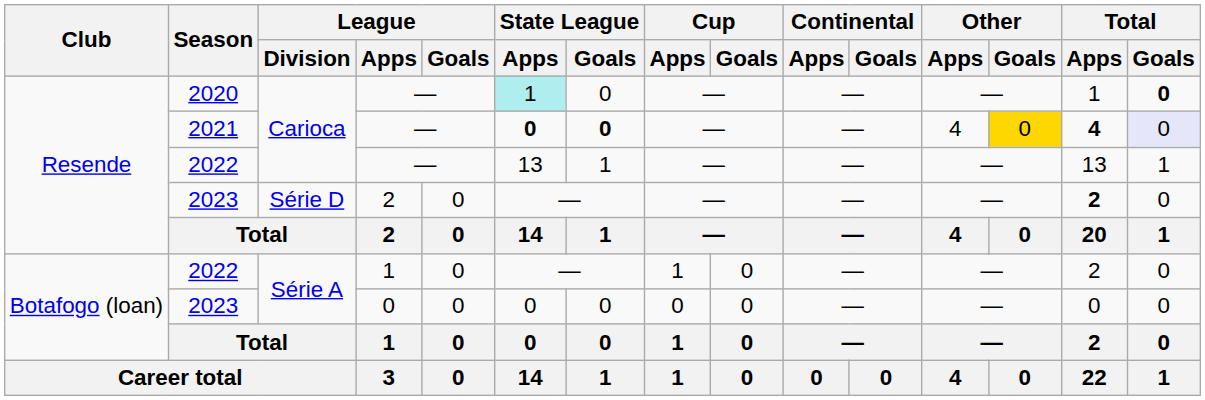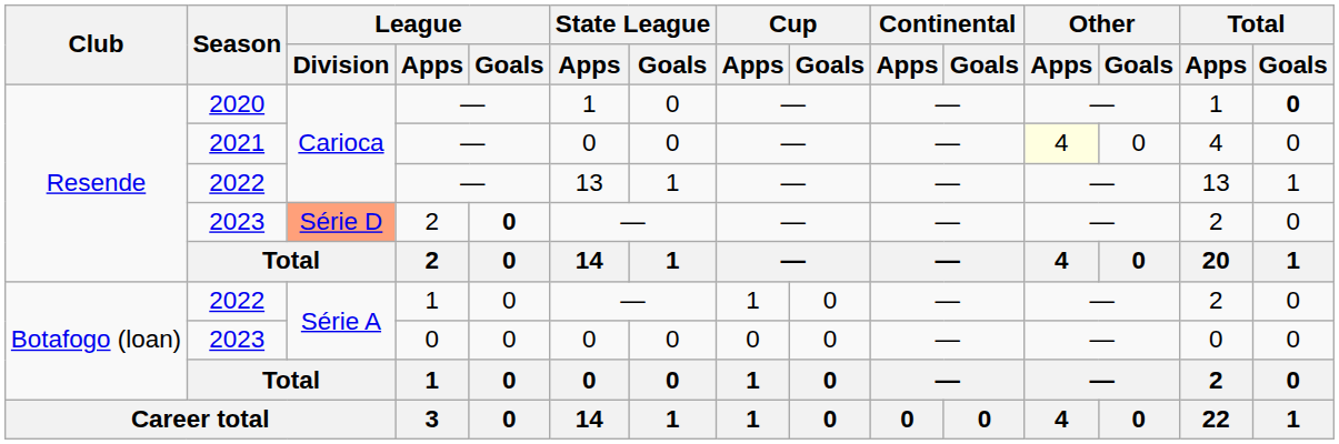2020 | State League / Apps: paleturquoise background -> no background
2021 | State League / Apps: bold -> normal
2021 | State League / Goals: bold -> normal
2021 | Other / Apps: no background -> lightyellow background
2021 | Other / Goals: gold background -> no background
2021 | Total / Apps: bold -> normal
2021 | Total / Goals: lavender background -> no background
2023 / 2 | League / Division: no background -> lightsalmon background
2023 / 2 | League / Goals: normal -> bold
2023 / 2 | Total / Apps: bold -> normal
